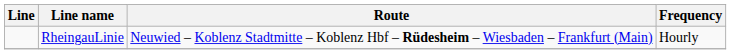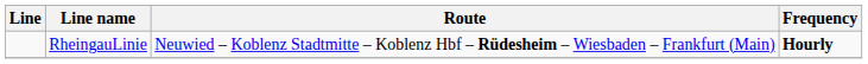RheingauLinie | Frequency: normal -> bold
